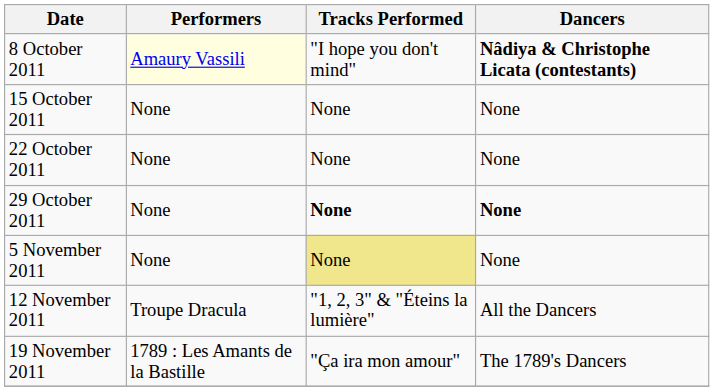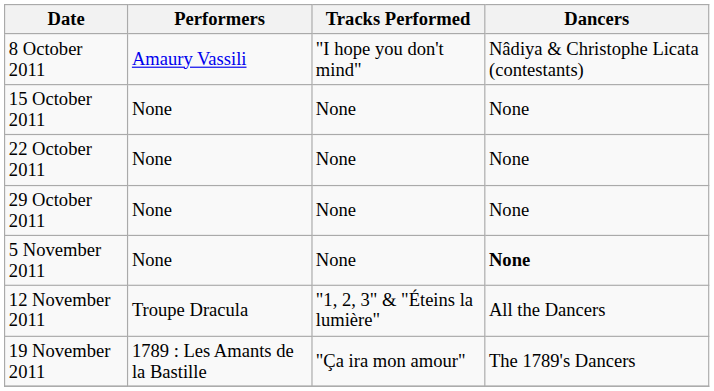8 October 2011 | Performers: lightyellow background -> no background
8 October 2011 | Dancers: bold -> normal
29 October 2011 | Tracks Performed: bold -> normal
29 October 2011 | Dancers: bold -> normal
5 November 2011 | Tracks Performed: khaki background -> no background
5 November 2011 | Dancers: normal -> bold
